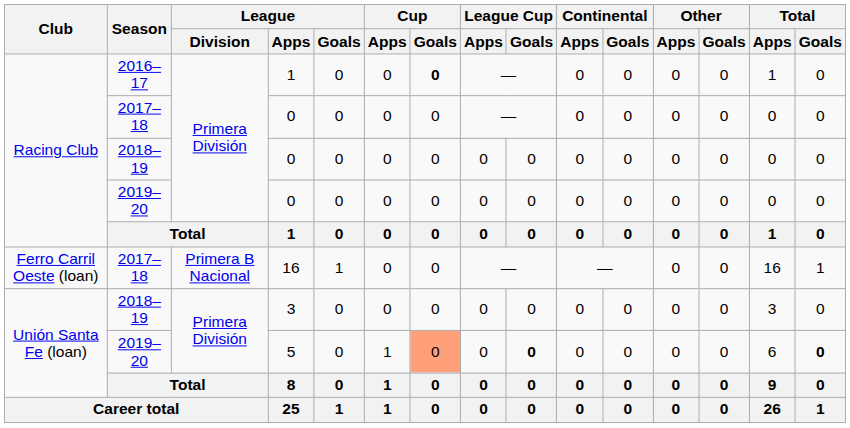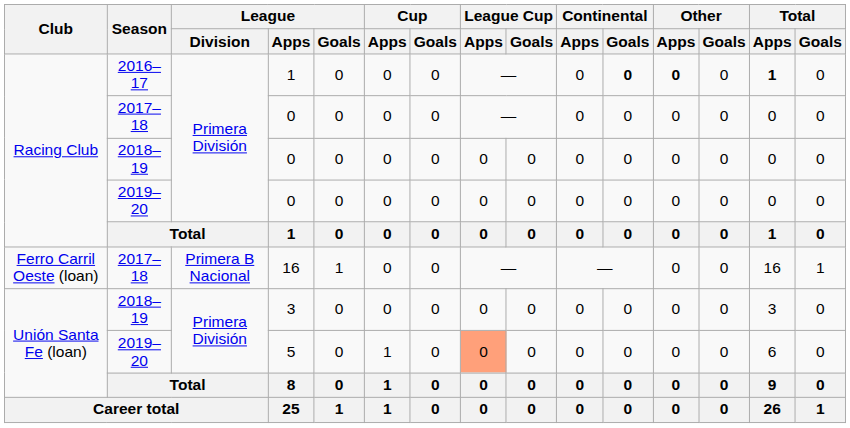2016–17 / 1 | Cup / Goals: bold -> normal
2016–17 / 1 | Continental / Goals: normal -> bold
2016–17 / 1 | Other / Apps: normal -> bold
2016–17 / 1 | Total / Apps: normal -> bold
5 | Cup / Goals: lightsalmon background -> no background
5 | League Cup / Apps: no background -> lightsalmon background
5 | League Cup / Goals: bold -> normal
5 | Total / Goals: bold -> normal
